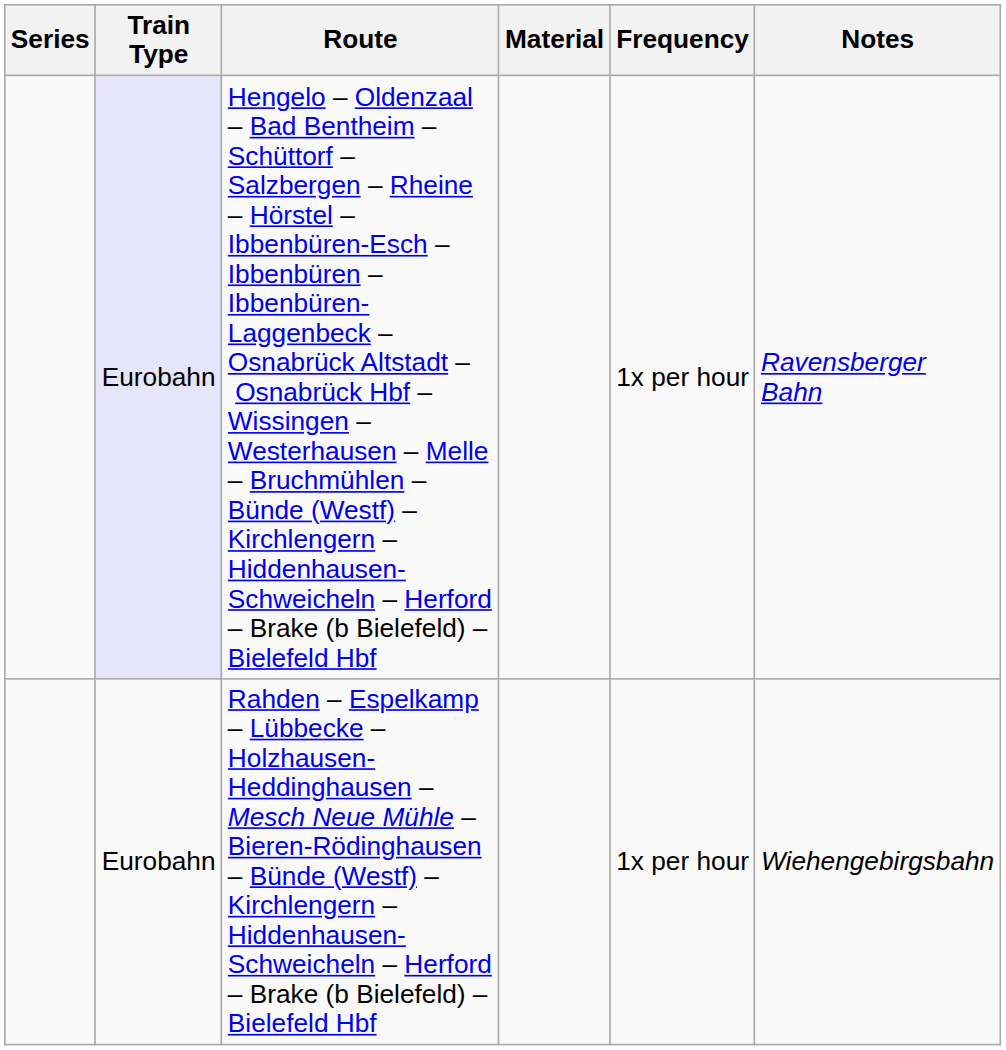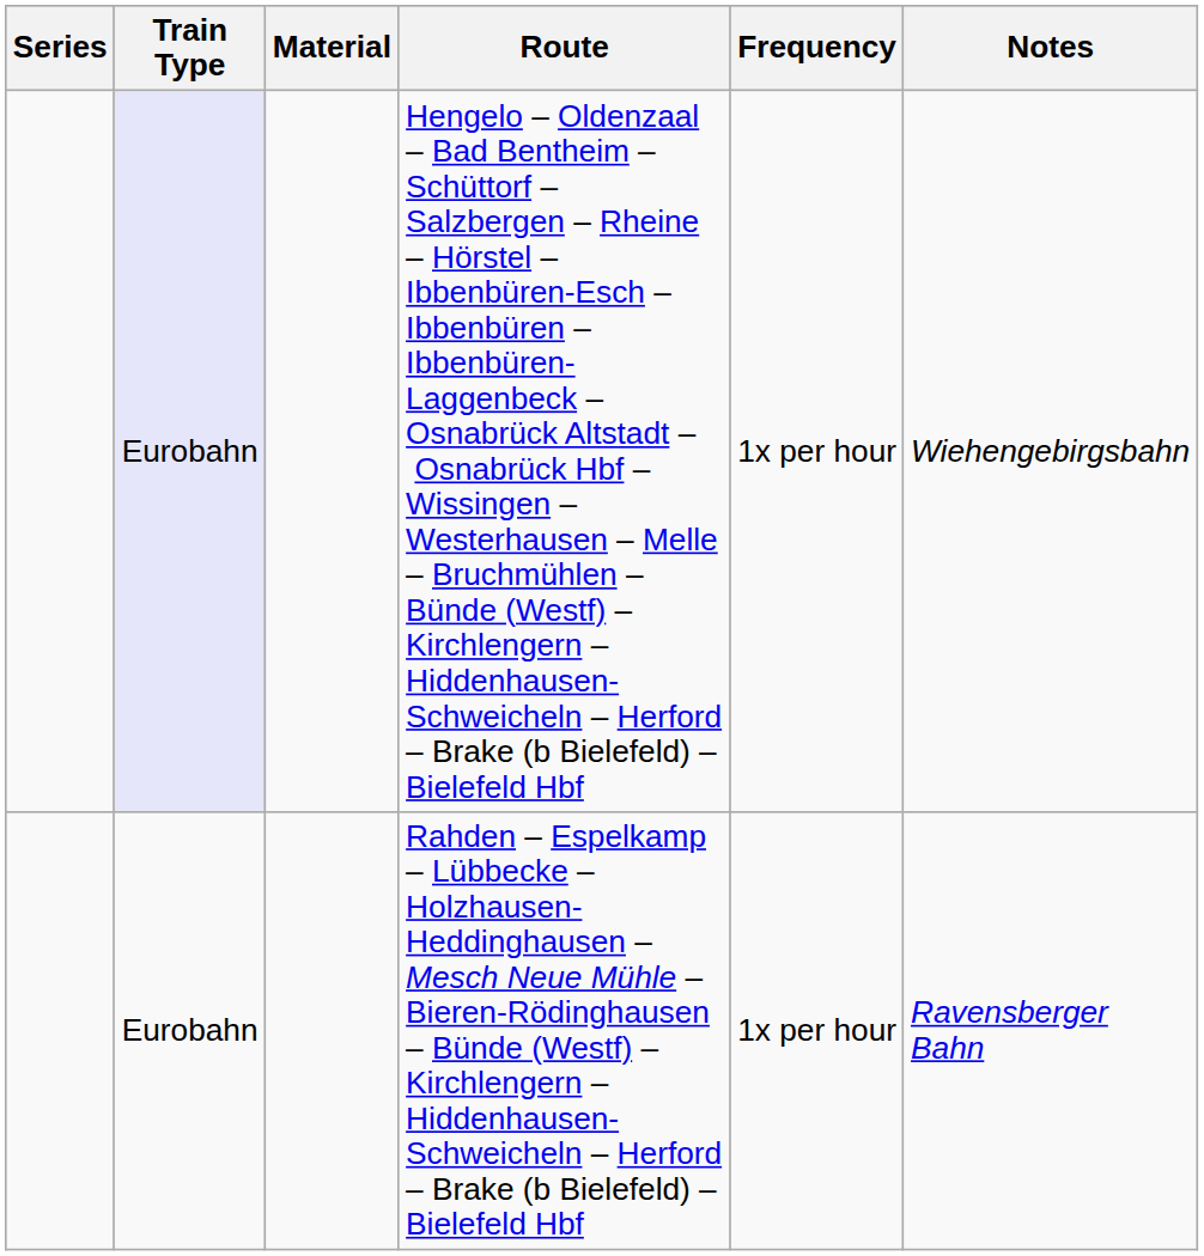columns swapped: Route <-> Material
row 2 | Notes: Ravensberger Bahn -> Wiehengebirgsbahn
row 3 | Notes: Wiehengebirgsbahn -> Ravensberger Bahn
